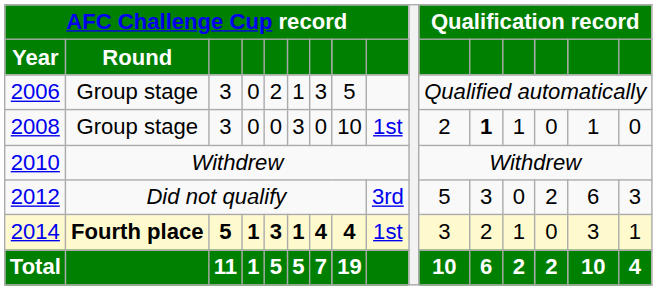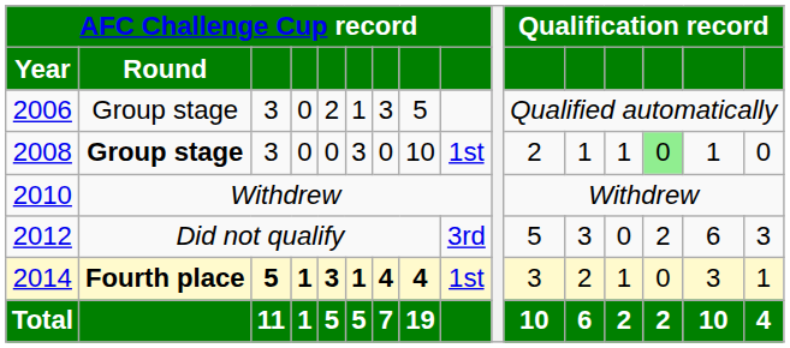2008 | AFC Challenge Cup record / Round: normal -> bold
2008 | column 12: bold -> normal
2008 | column 14: no background -> lightgreen background
